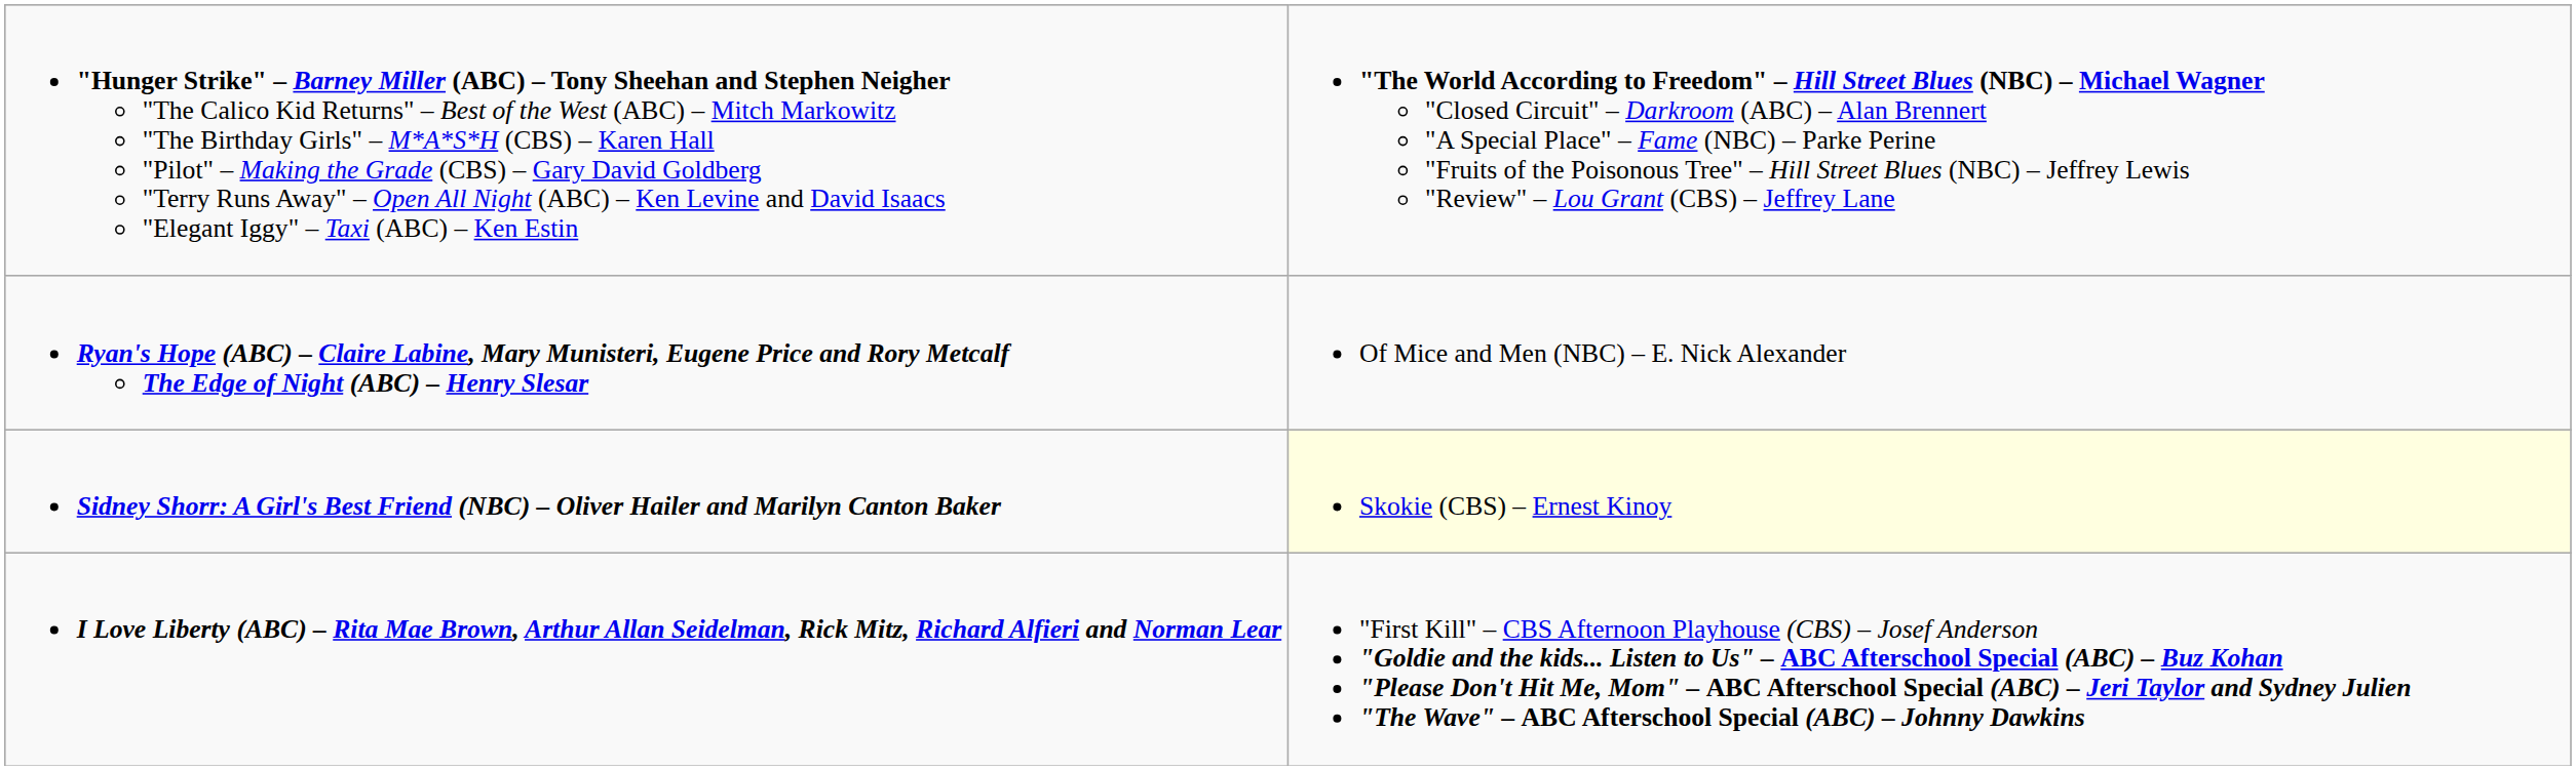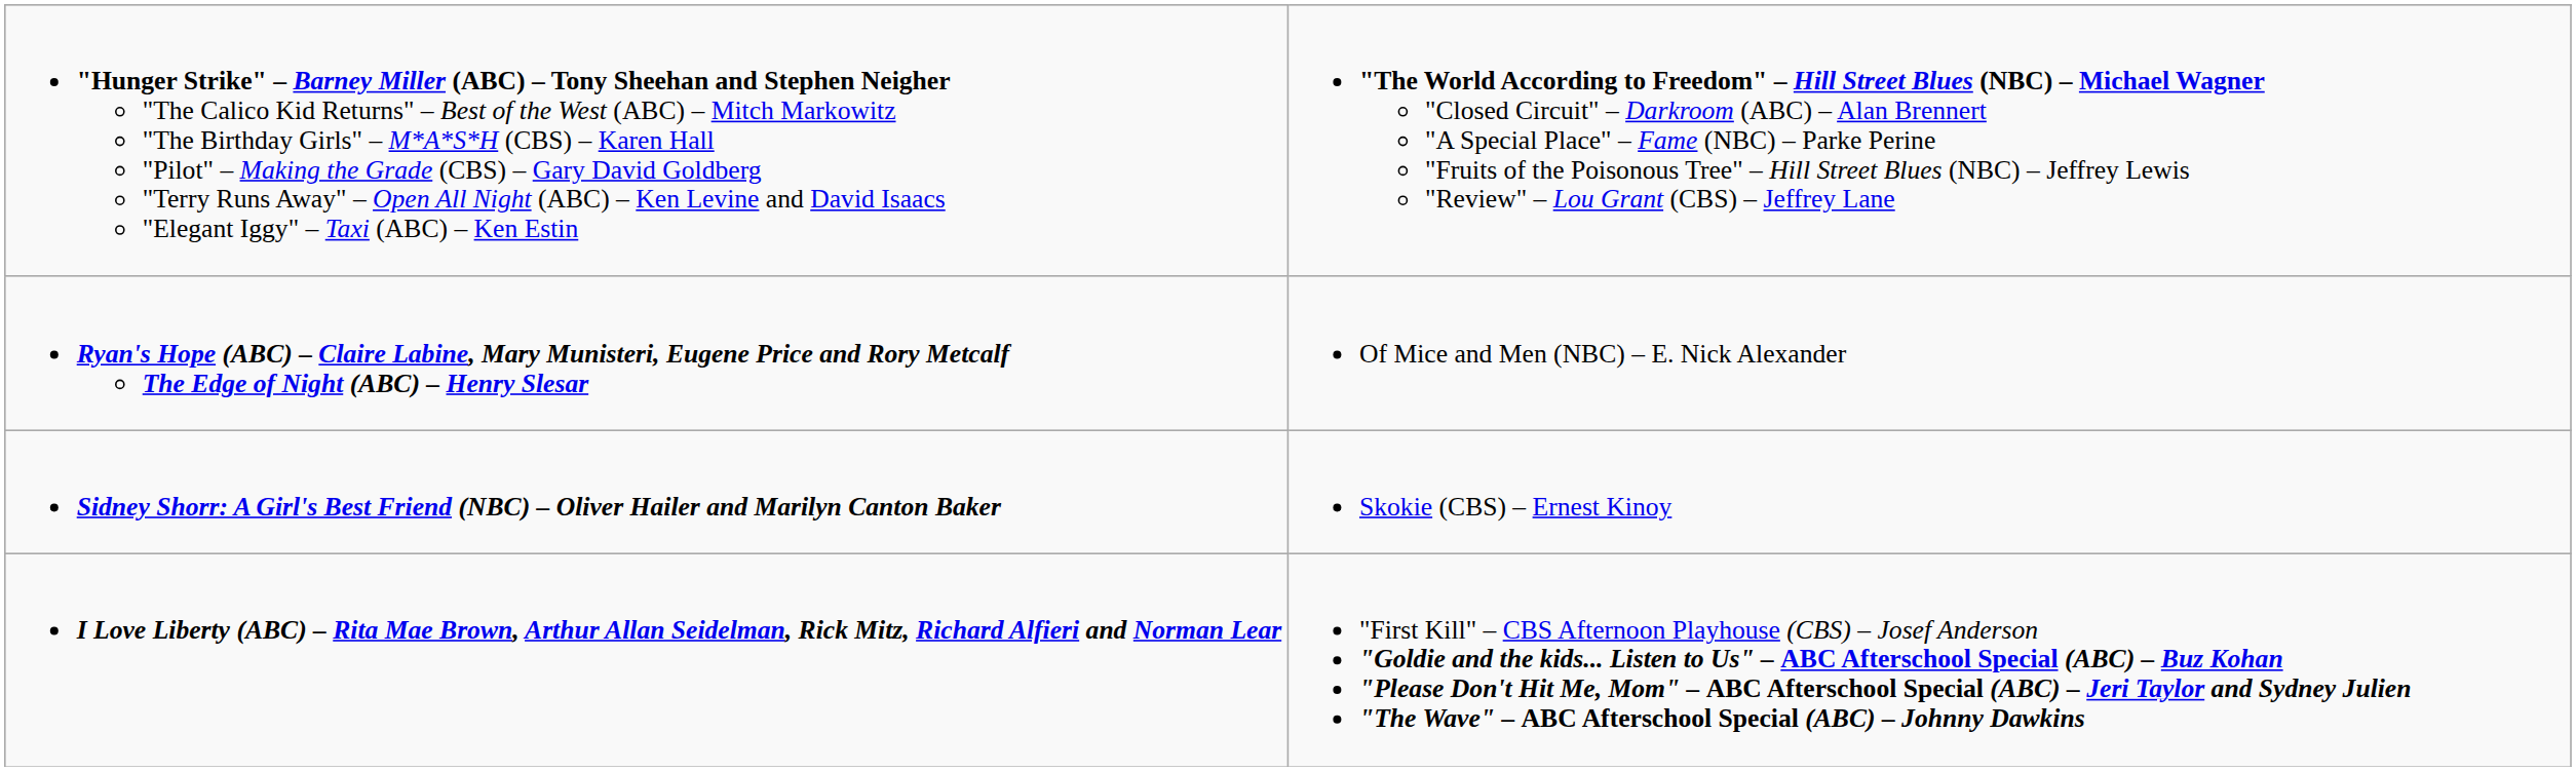row 3 | column 2: lightyellow background -> no background
